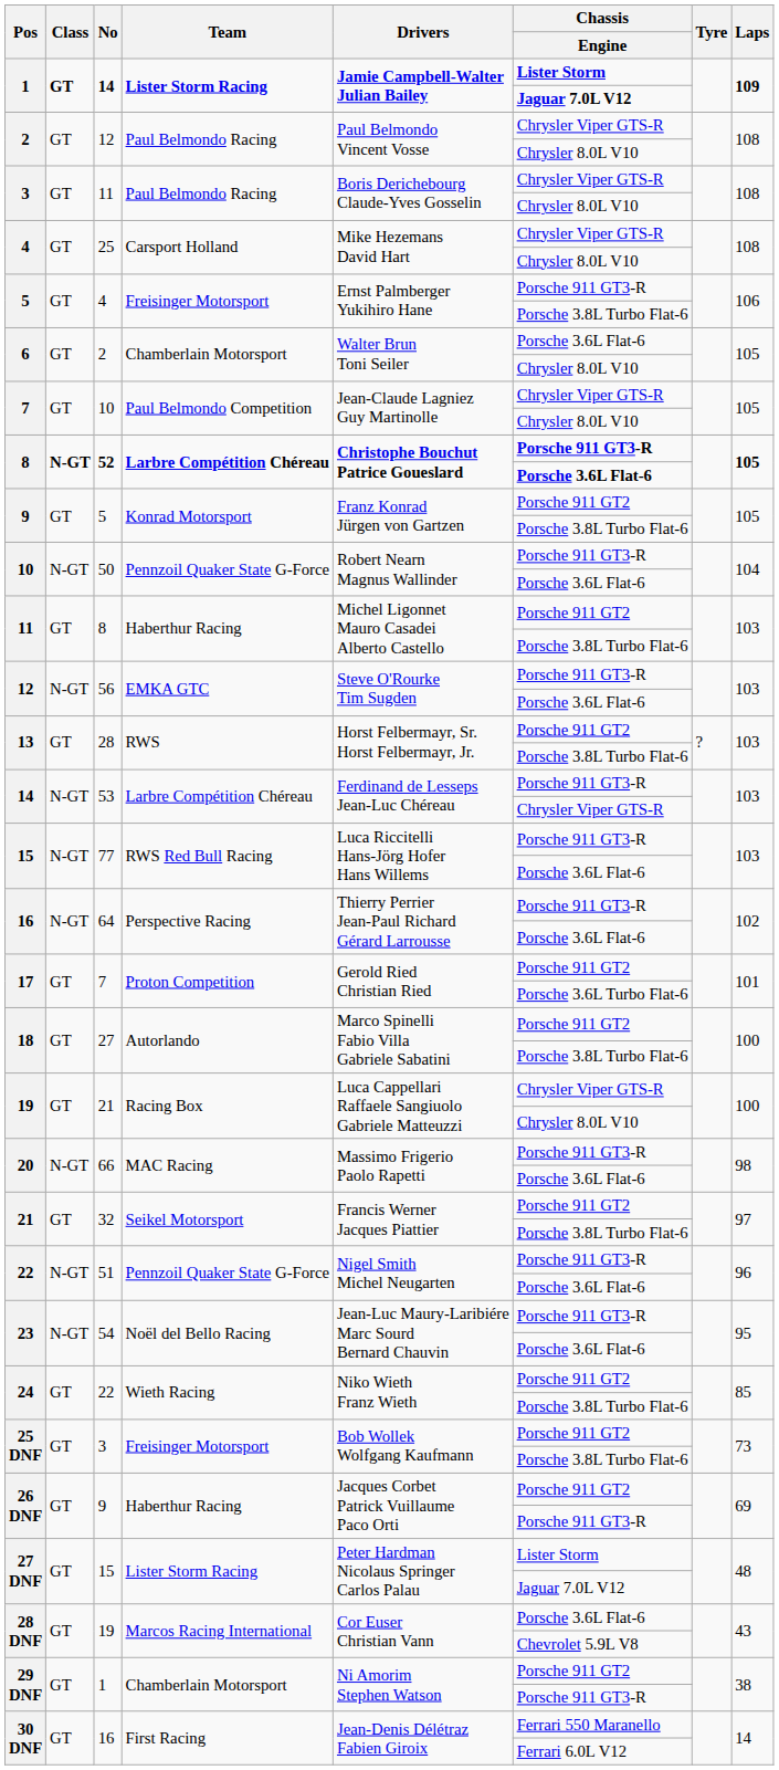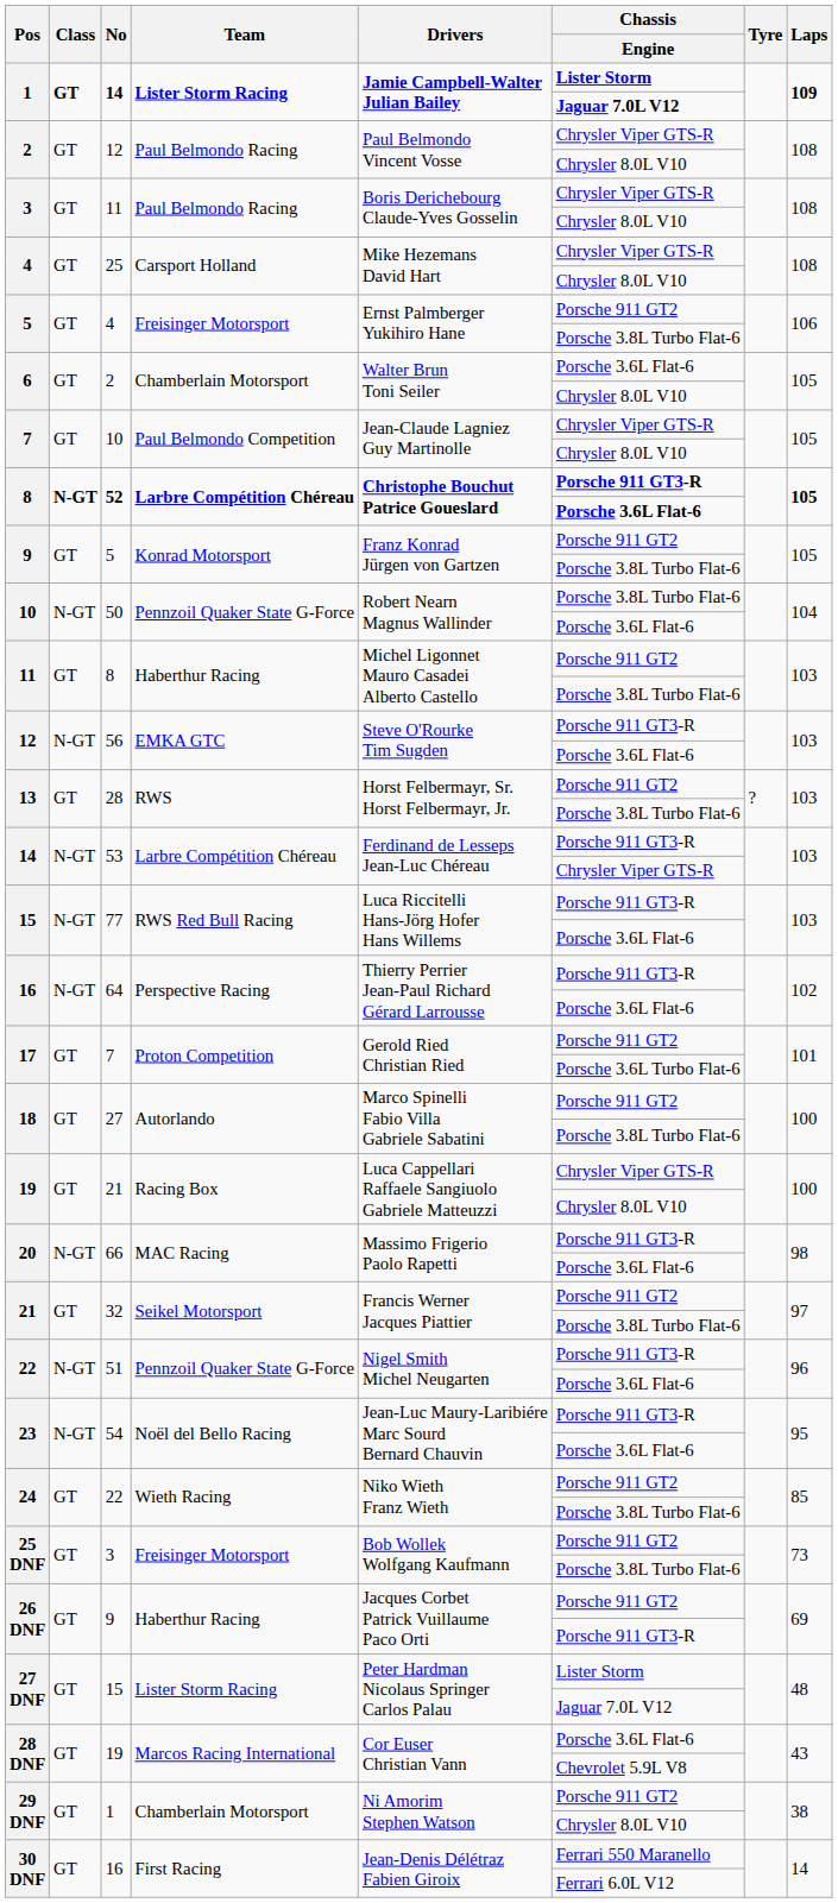row 11 | Chassis / Engine: Porsche 911 GT3-R -> Porsche 911 GT2
row 21 | Chassis / Engine: Porsche 911 GT3-R -> Porsche 3.8L Turbo Flat-6
row 60 | Chassis / Engine: Porsche 911 GT3-R -> Chrysler 8.0L V10
